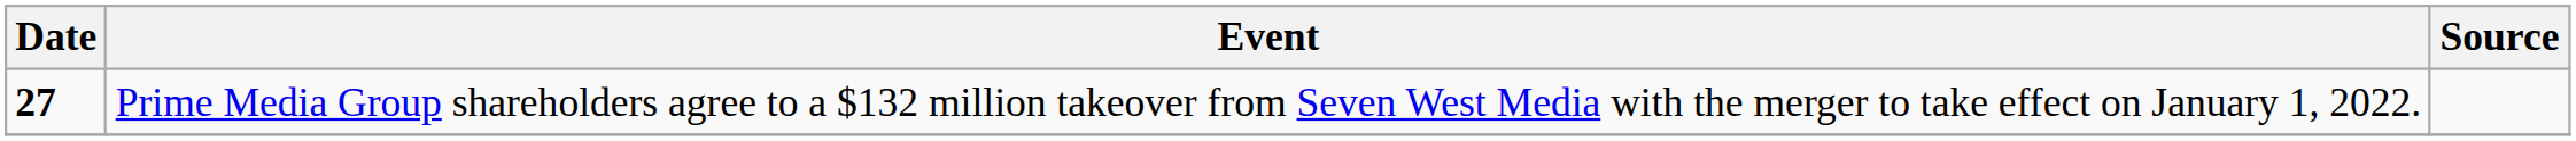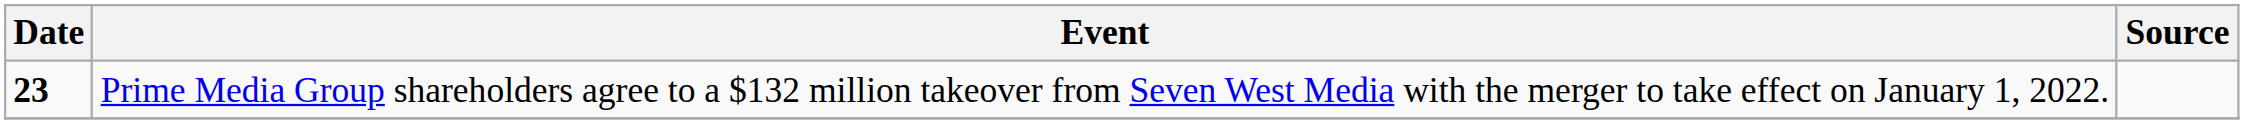row 2 | Date: 27 -> 23
